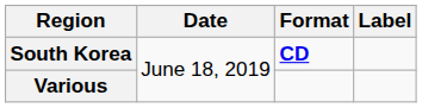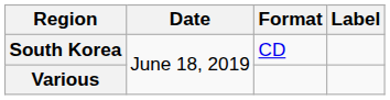South Korea | Format: bold -> normal
